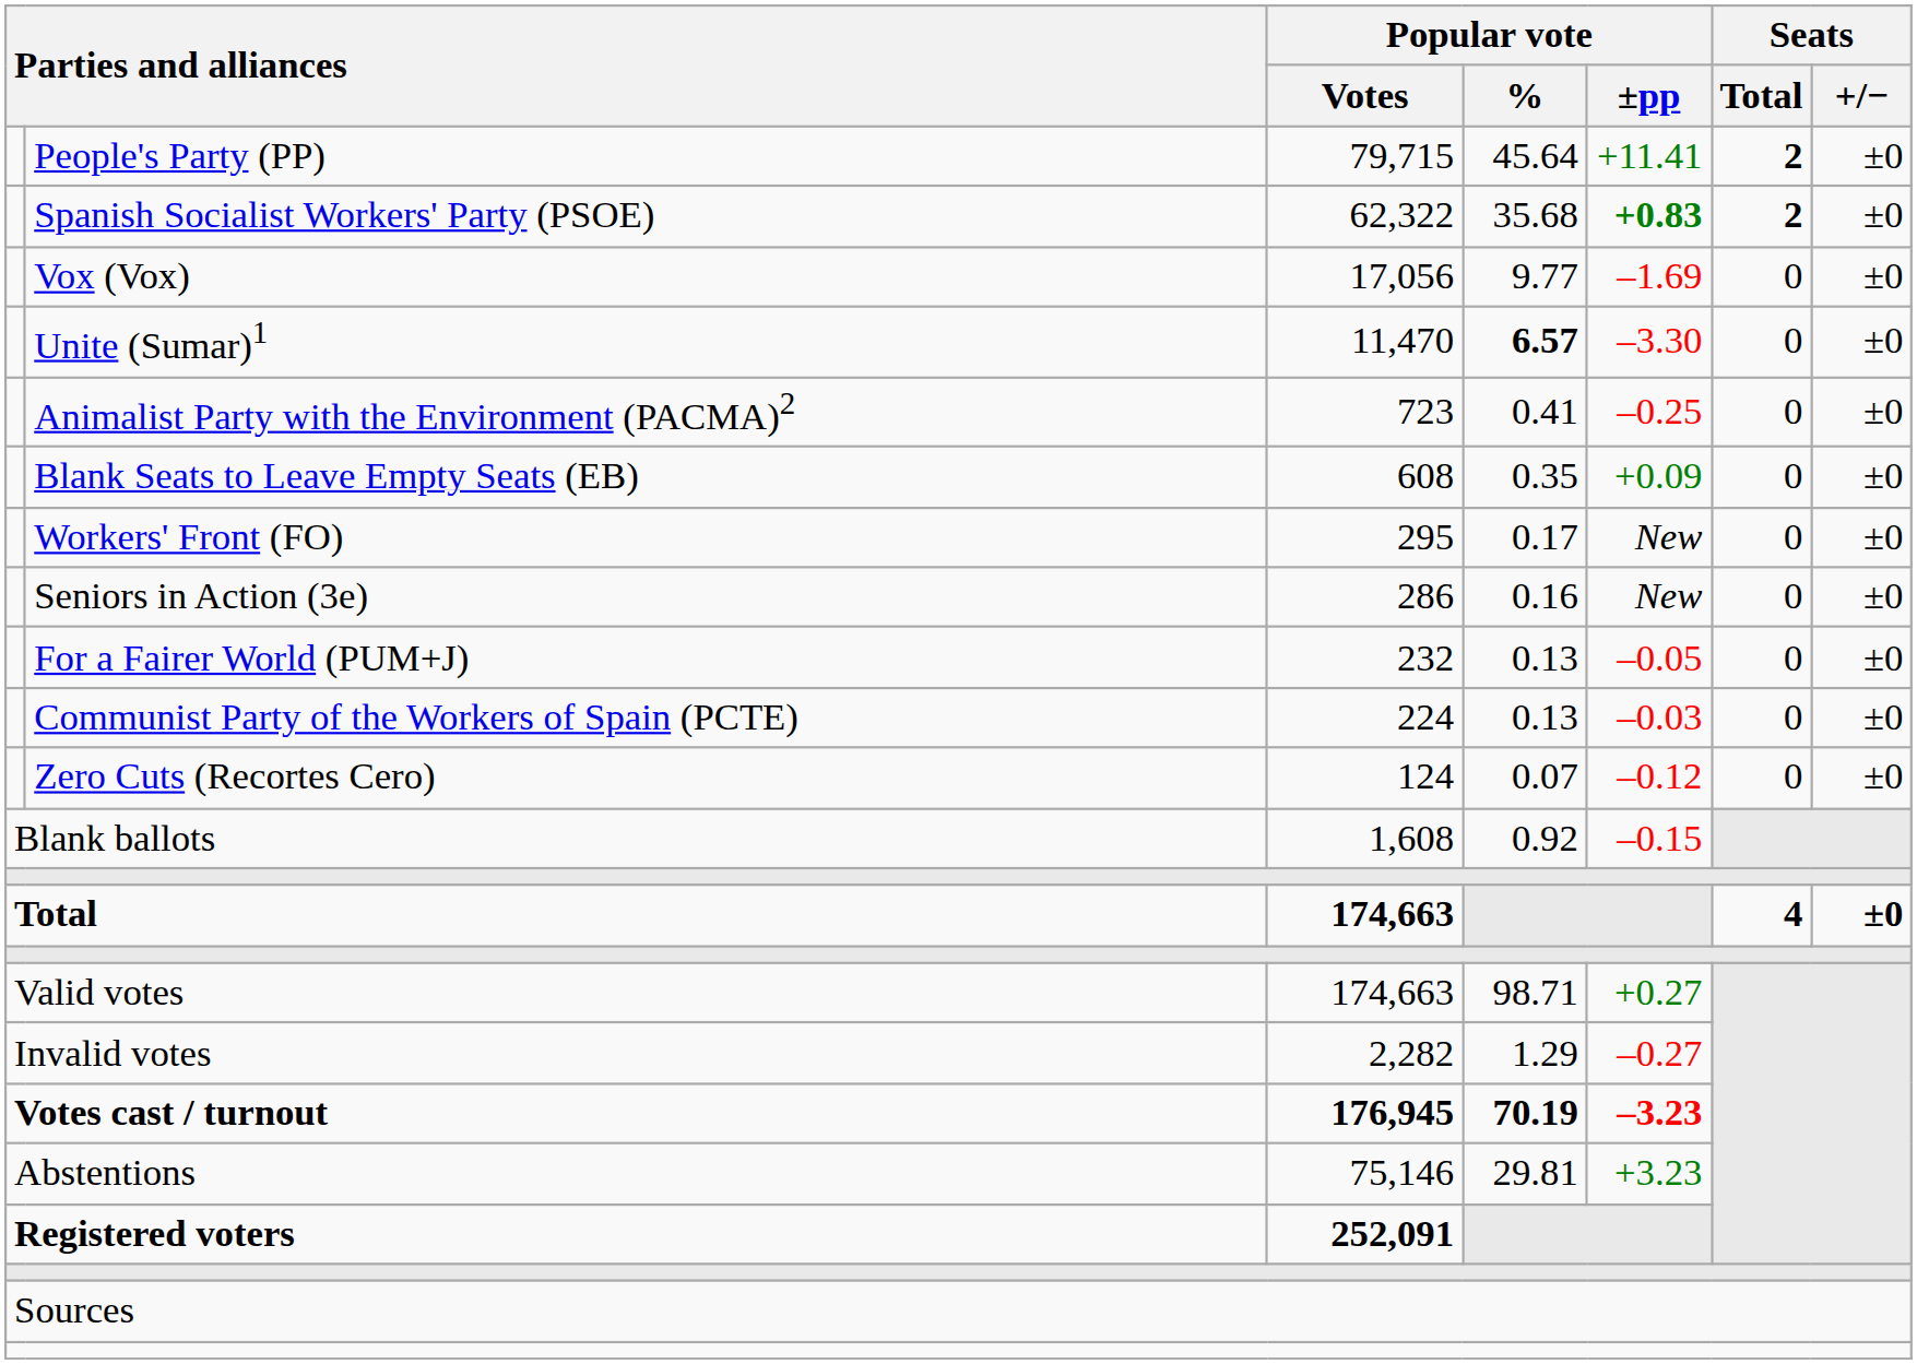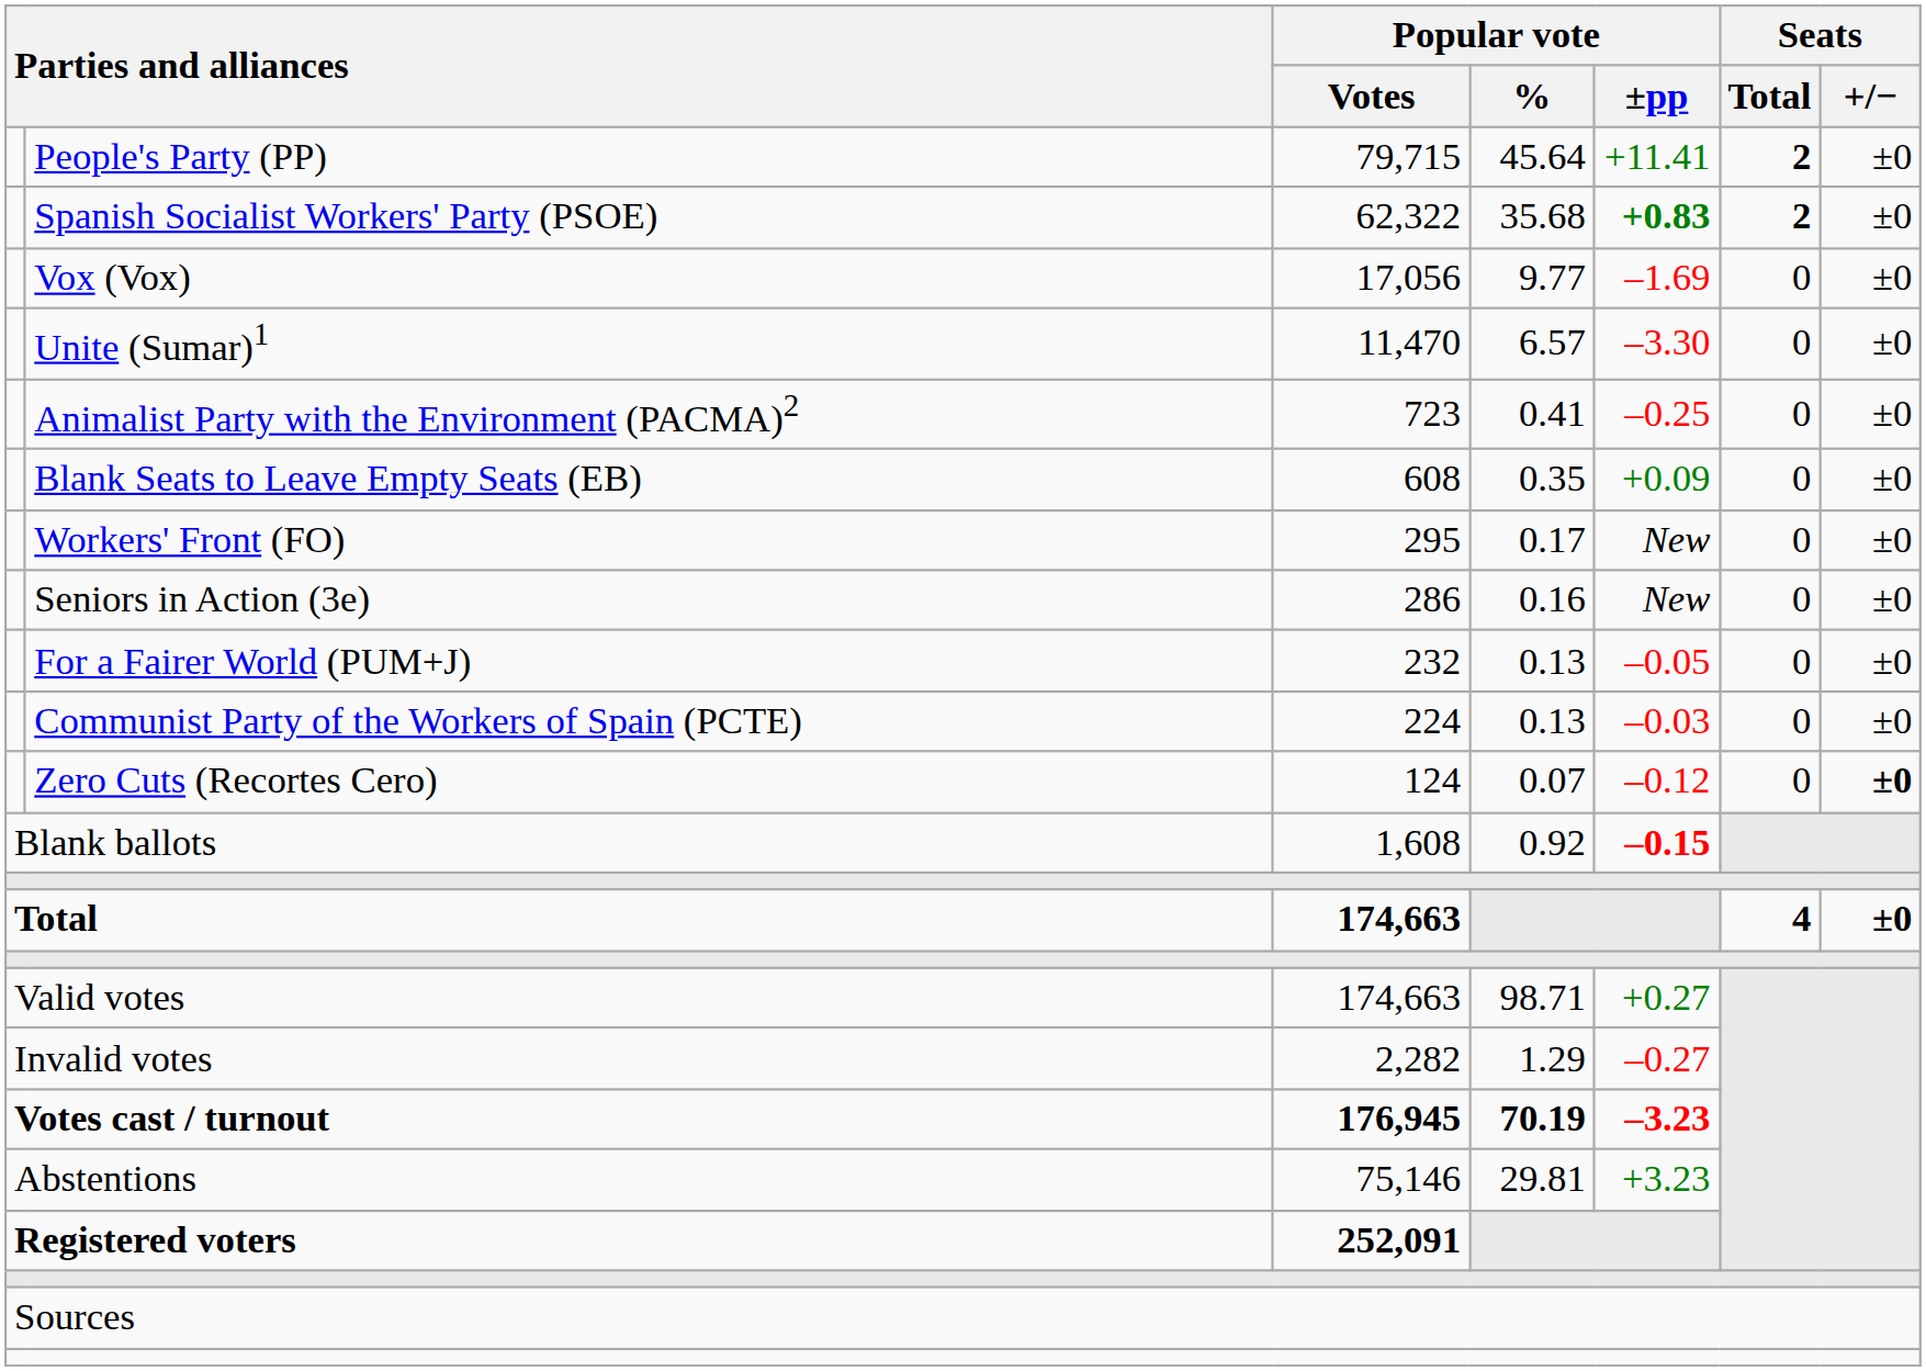Unite (Sumar)1 | Popular vote / %: bold -> normal
Zero Cuts (Recortes Cero) | Seats / +/−: normal -> bold
Blank ballots | Popular vote / ±pp: normal -> bold
